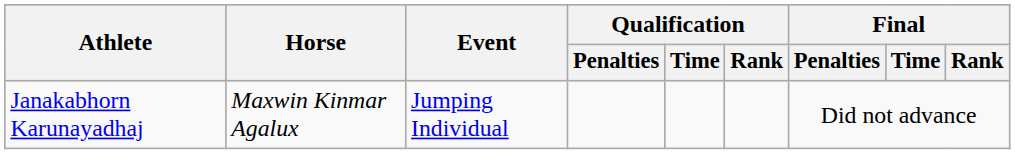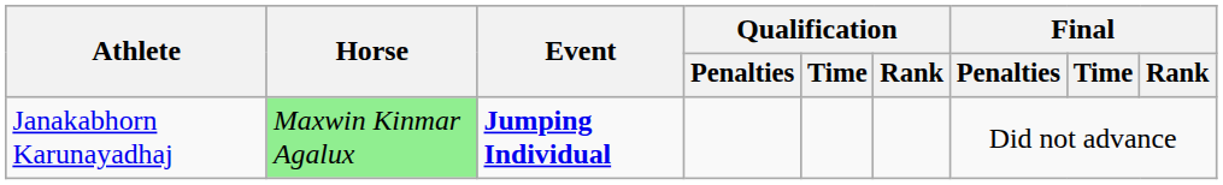Janakabhorn Karunayadhaj | Horse: no background -> lightgreen background
Janakabhorn Karunayadhaj | Event: normal -> bold
